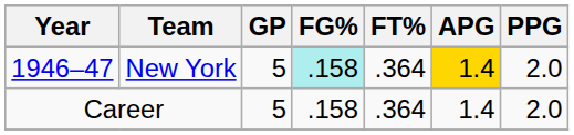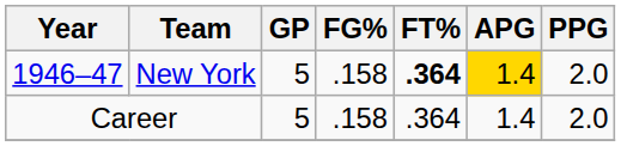1946–47 | FG%: paleturquoise background -> no background
1946–47 | FT%: normal -> bold
